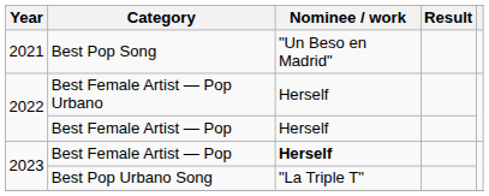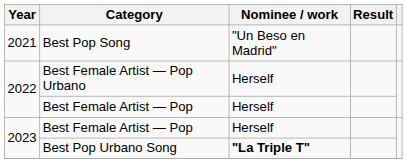2023 / Best Female Artist — Pop | Nominee / work: bold -> normal
Best Pop Urbano Song | Nominee / work: normal -> bold
